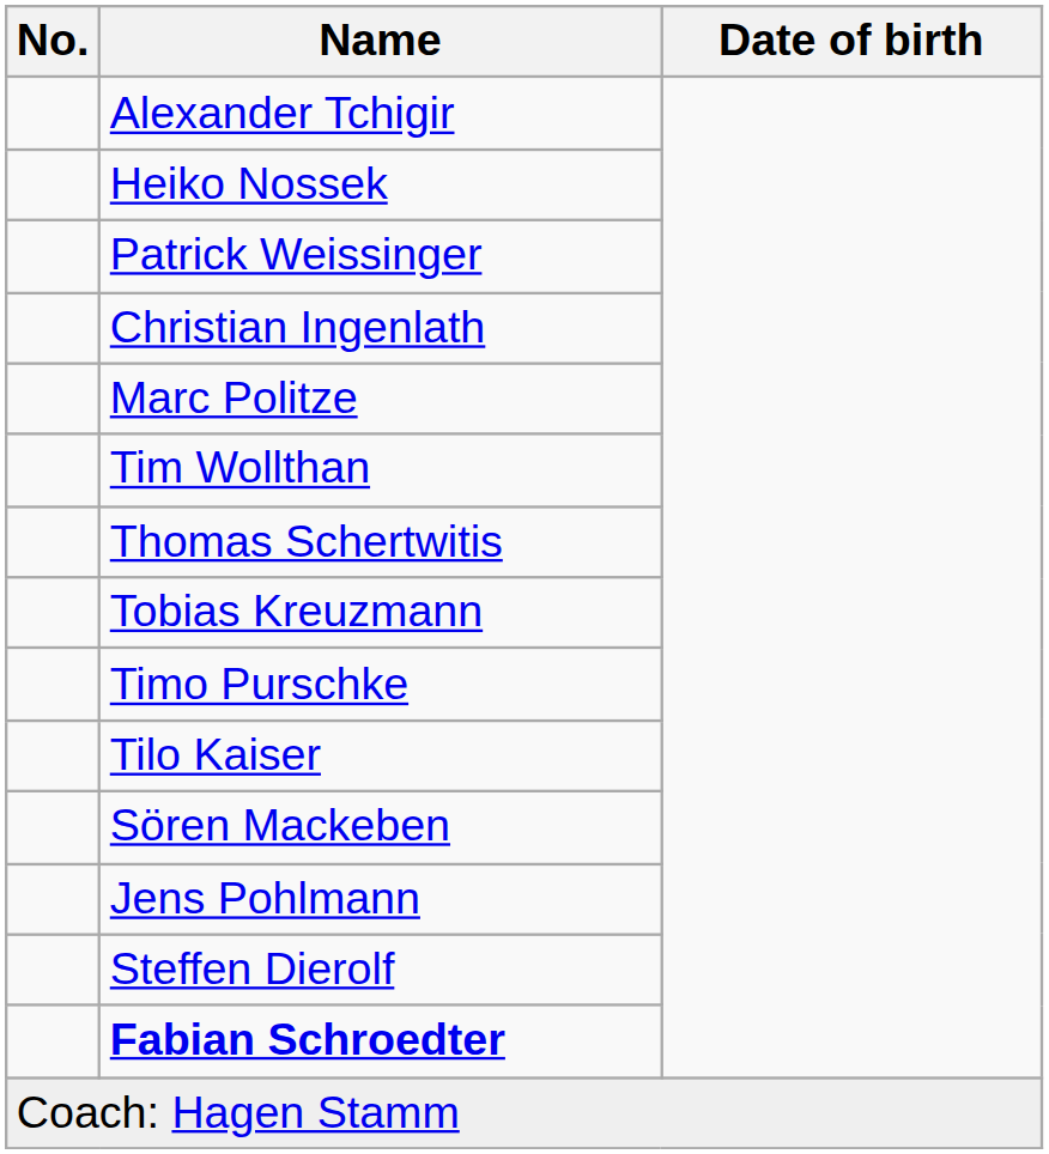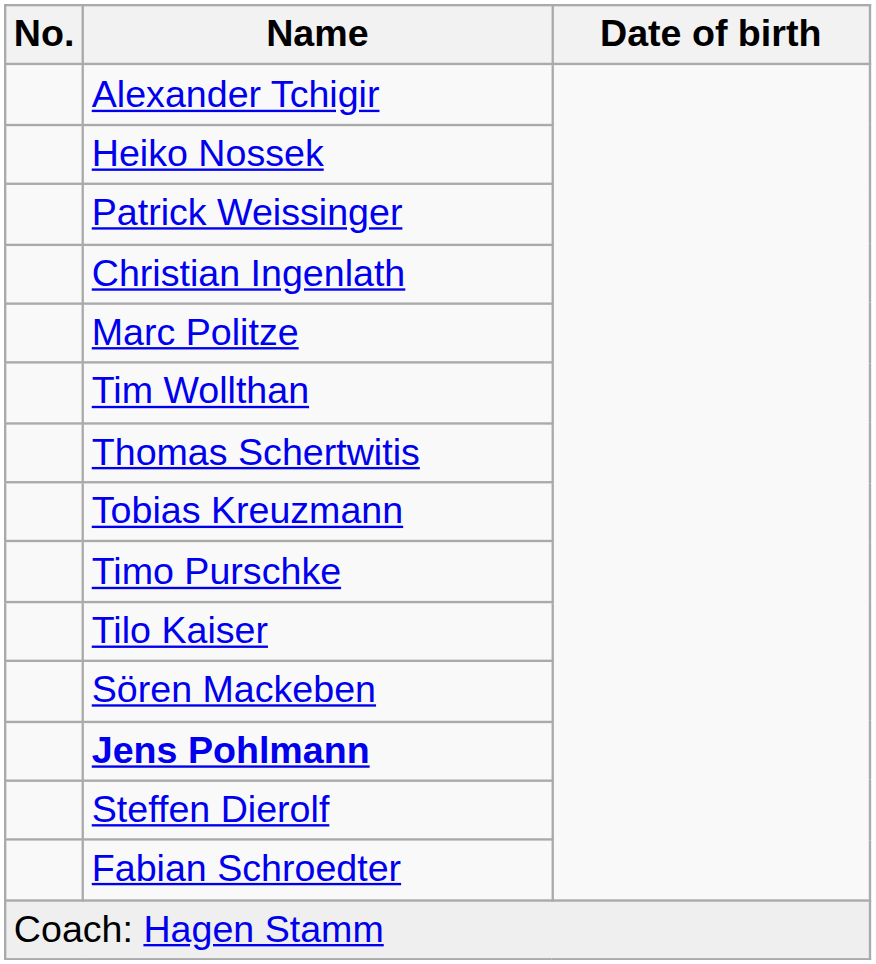Jens Pohlmann | Name: normal -> bold
Fabian Schroedter | Name: bold -> normal
